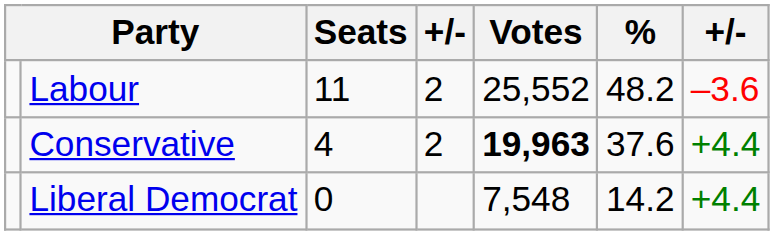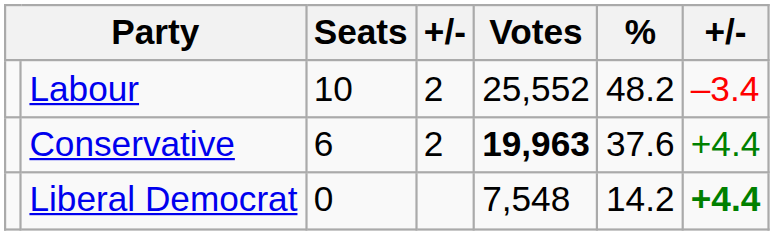Labour | Seats: 11 -> 10
Labour | column 7: –3.6 -> –3.4
Conservative | Seats: 4 -> 6
Liberal Democrat | column 7: normal -> bold
